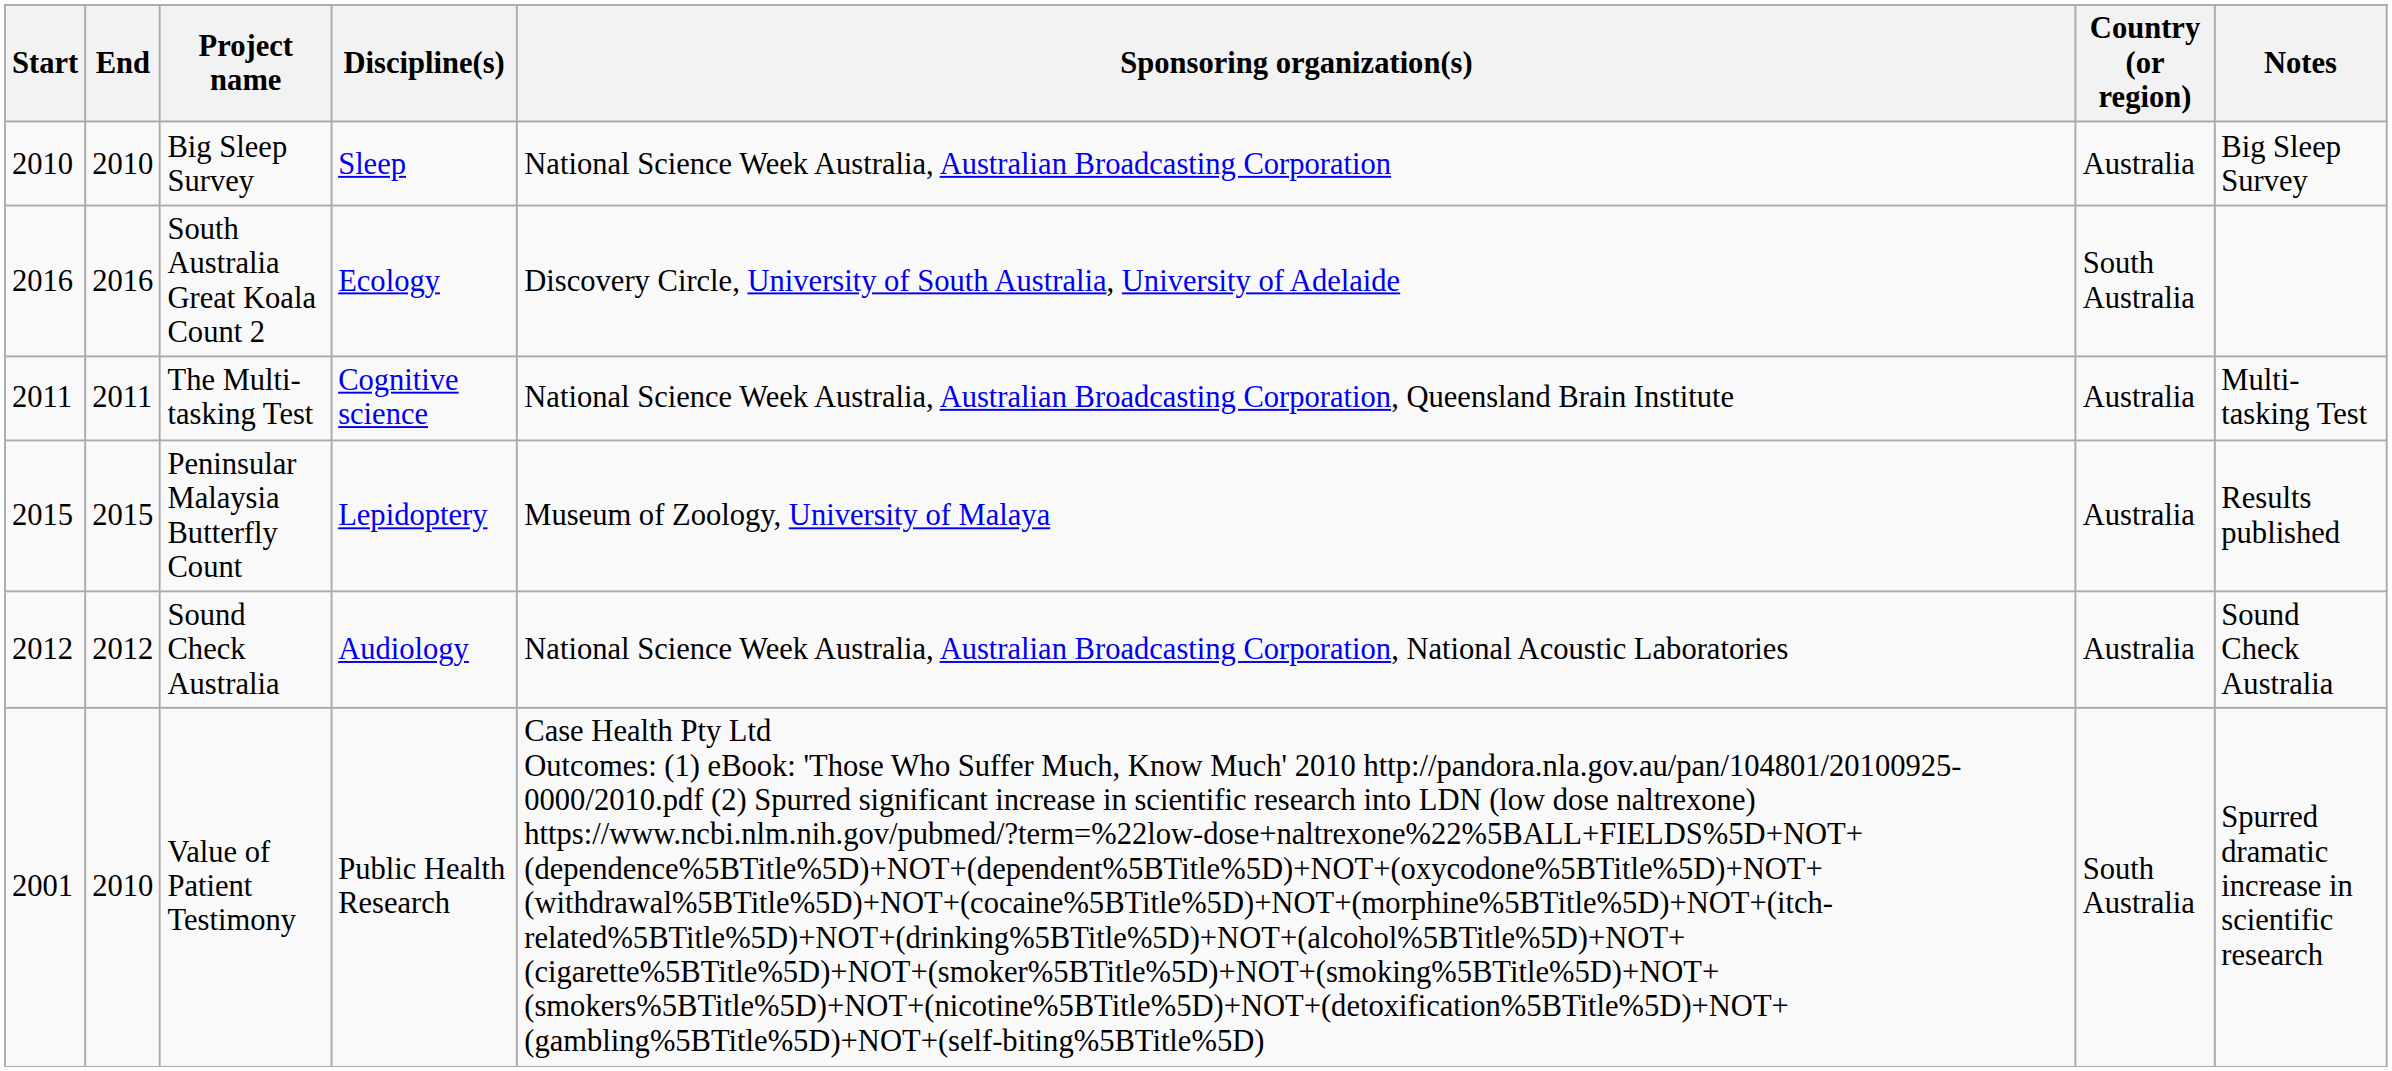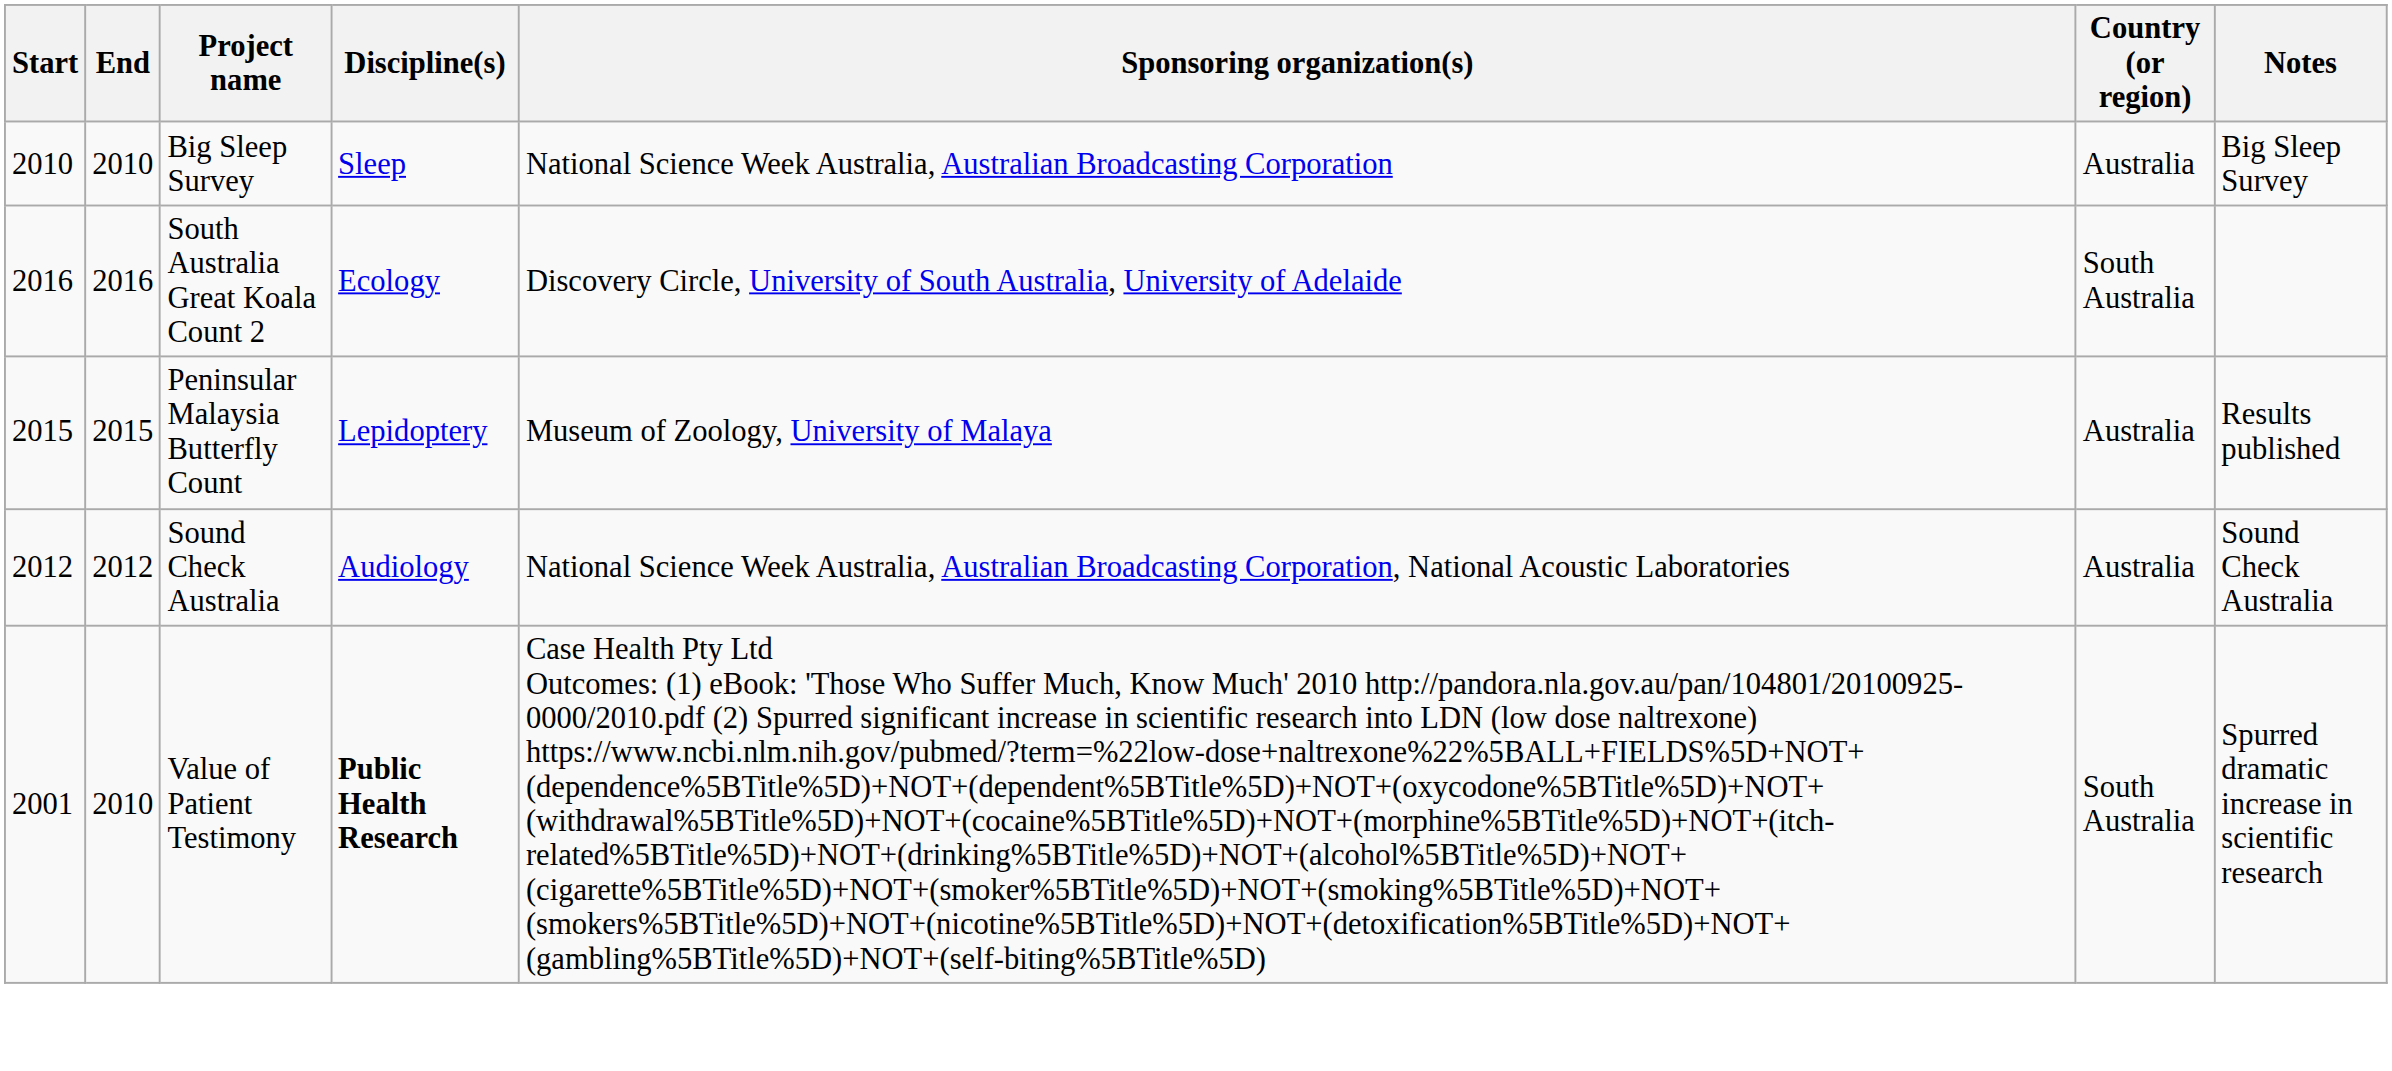- row: 2011 | 2011 | The Multi-tasking Test | Cognitive science | National Science Week Australia, Australian Broadcasting Corporation, Queensland Brain Institute | Australia | Multi-tasking Test
Value of Patient Testimony | Discipline(s): normal -> bold
